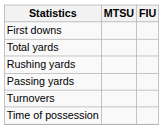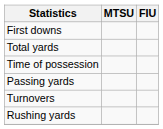rows swapped: Rushing yards <-> Time of possession
